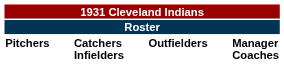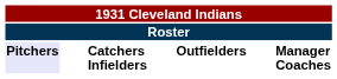Pitchers | column 1: no background -> lavender background
